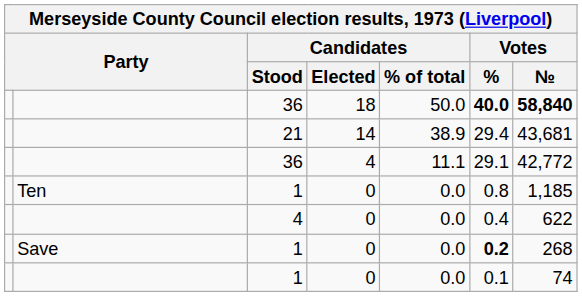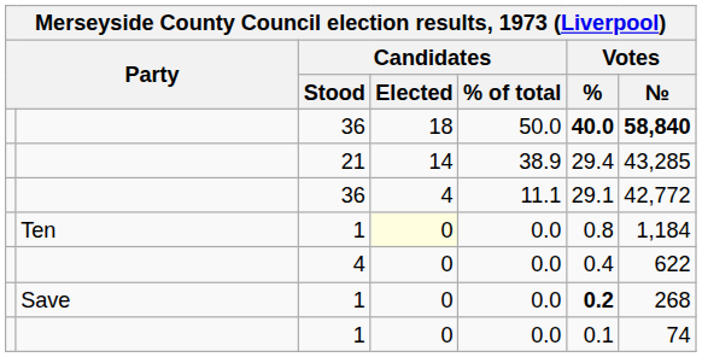21 | Votes / №: 43,681 -> 43,285
Ten / 1 | Candidates / Elected: no background -> lightyellow background
Ten / 1 | Votes / №: 1,185 -> 1,184
